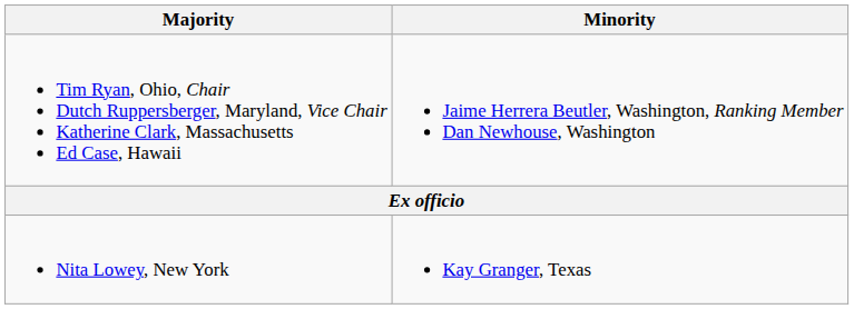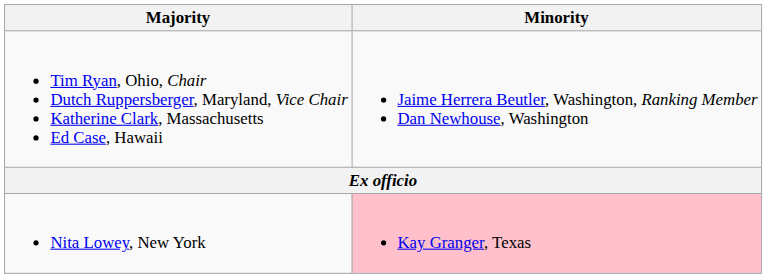Nita Lowey, New York | Minority: no background -> pink background
